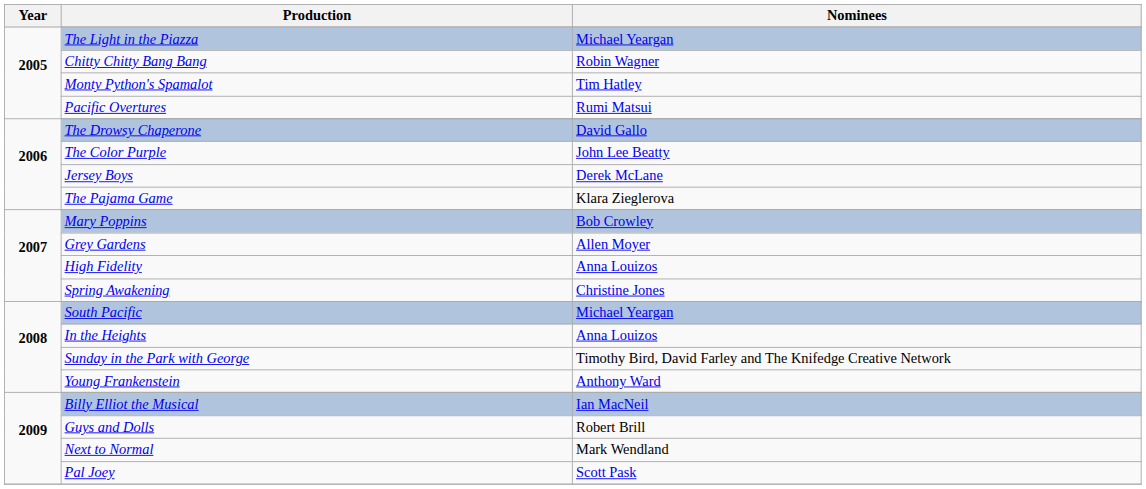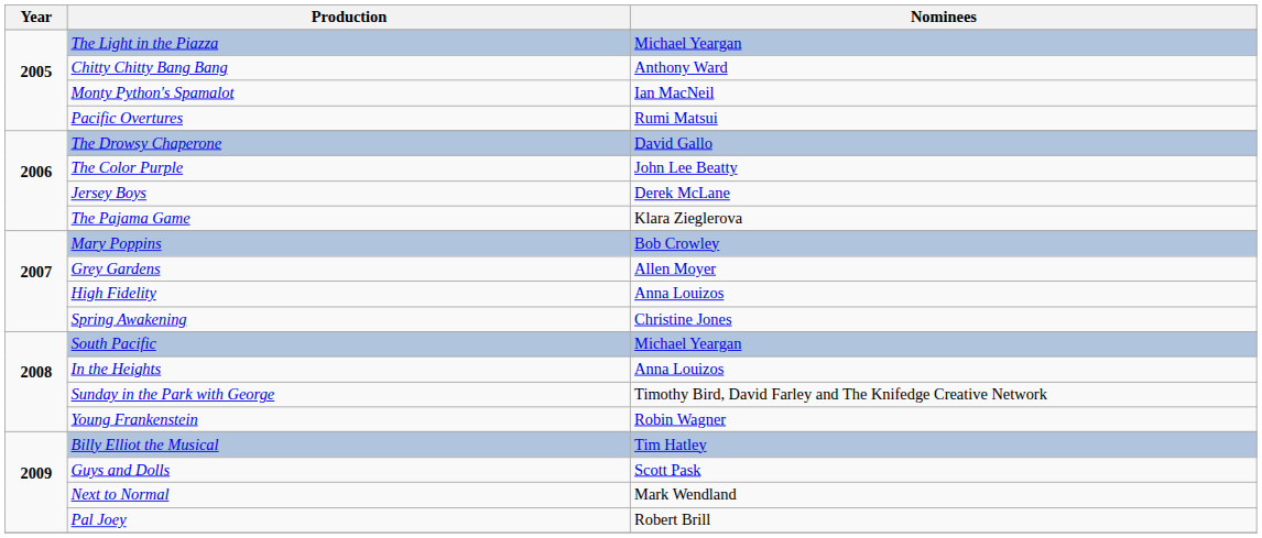Chitty Chitty Bang Bang | Nominees: Robin Wagner -> Anthony Ward
Monty Python's Spamalot | Nominees: Tim Hatley -> Ian MacNeil
Young Frankenstein | Nominees: Anthony Ward -> Robin Wagner
Billy Elliot the Musical | Nominees: Ian MacNeil -> Tim Hatley
Guys and Dolls | Nominees: Robert Brill -> Scott Pask
Pal Joey | Nominees: Scott Pask -> Robert Brill
